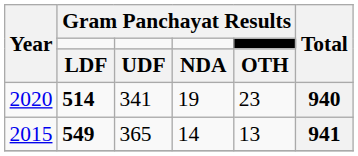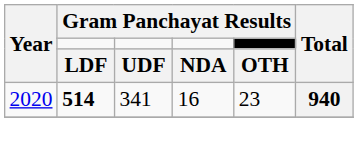2020 | column 4: 19 -> 16
- row: 2015 | 549 | 365 | 14 | 13 | 941
